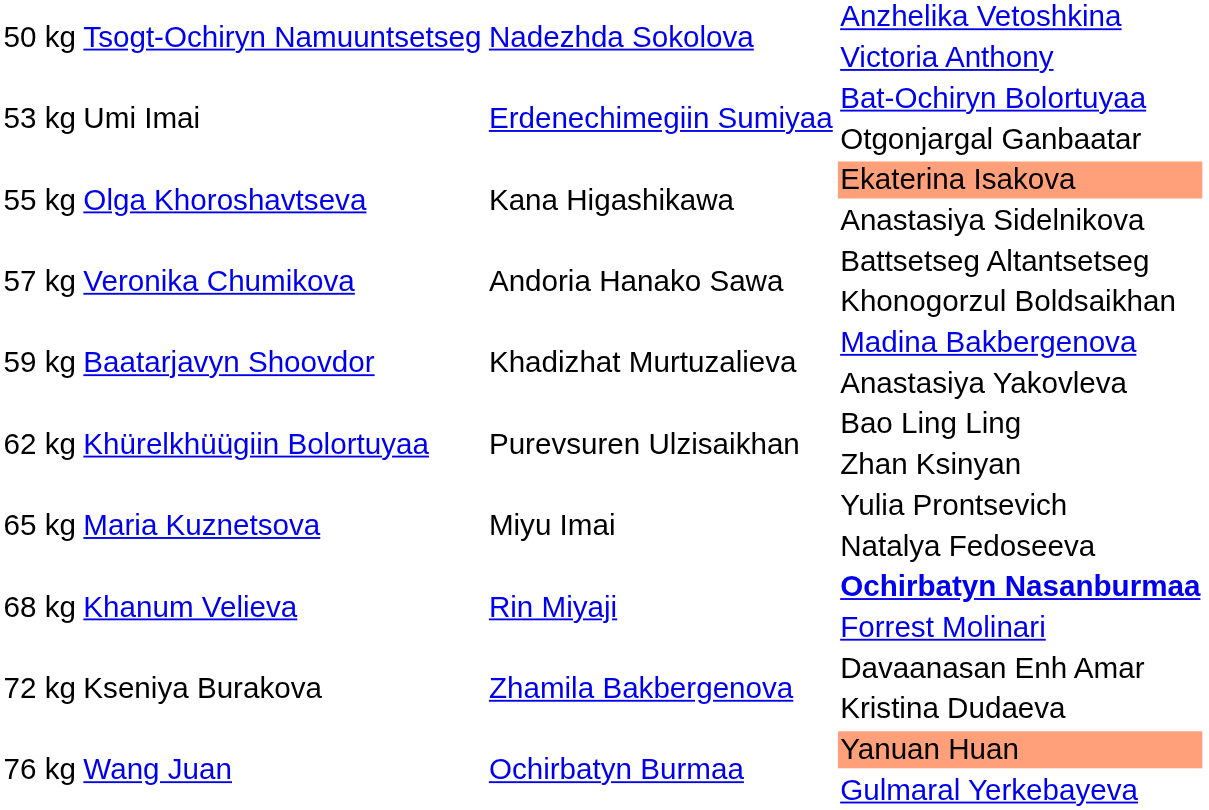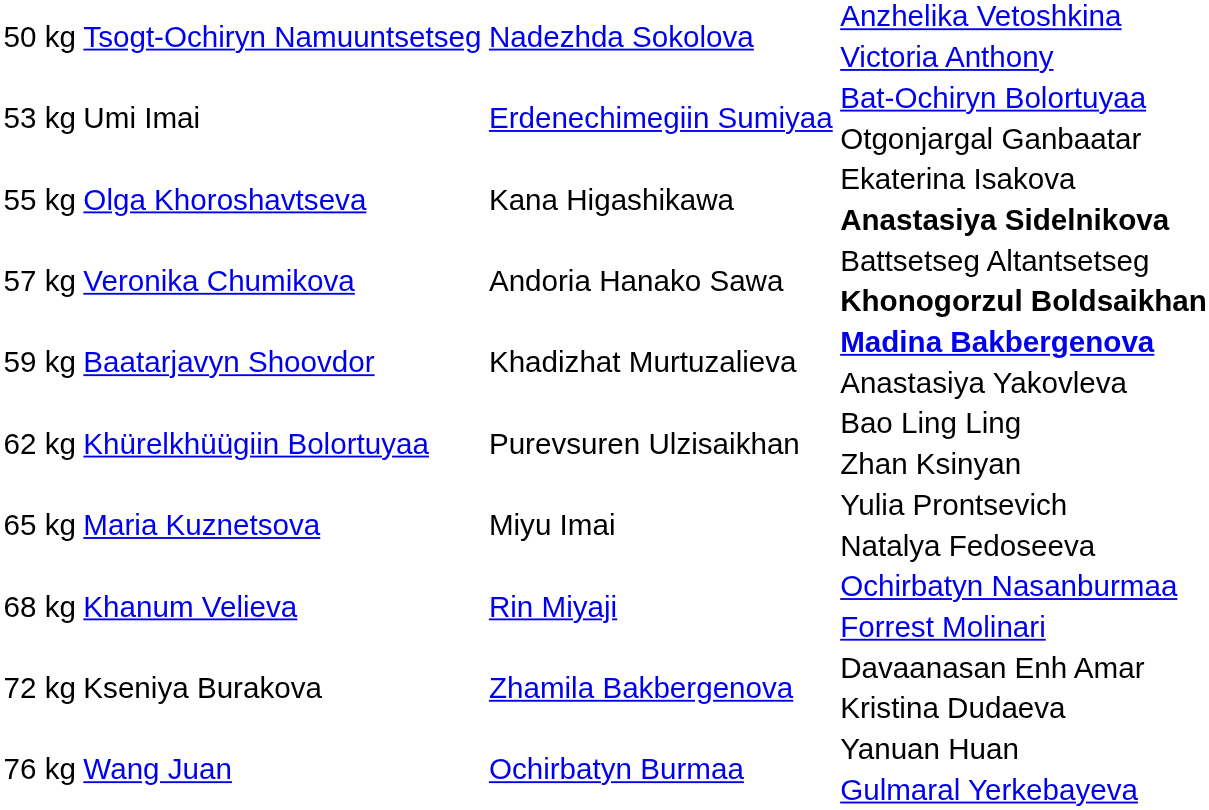Ekaterina Isakova | column 4: lightsalmon background -> no background
Anastasiya Sidelnikova | column 4: normal -> bold
Khonogorzul Boldsaikhan | column 4: normal -> bold
Madina Bakbergenova | column 4: normal -> bold
Ochirbatyn Nasanburmaa | column 4: bold -> normal
Yanuan Huan | column 4: lightsalmon background -> no background
